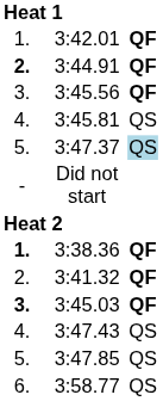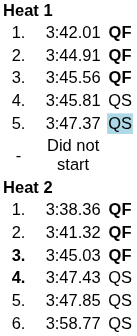3:44.91 | column 1: bold -> normal
3:38.36 | column 1: bold -> normal
3:47.43 | column 1: normal -> bold
